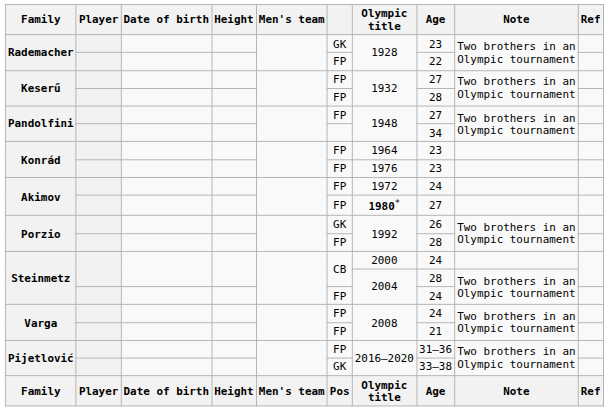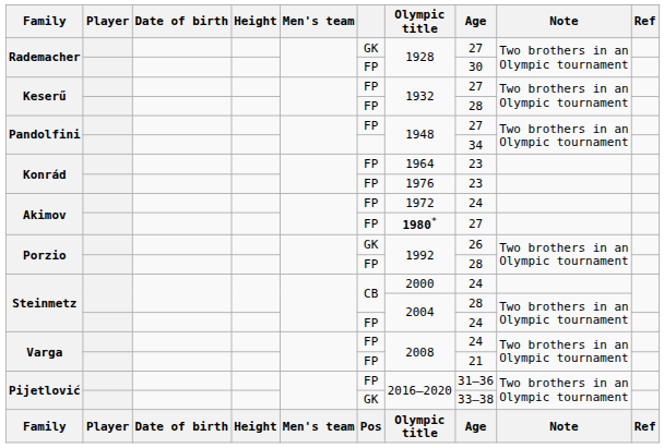row 2 | Age: 23 -> 27
row 3 | Age: 22 -> 30
